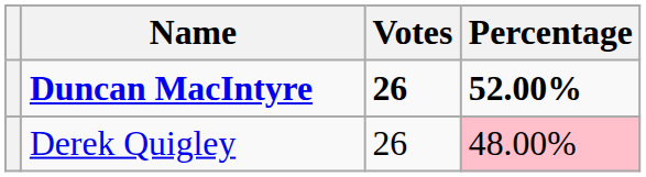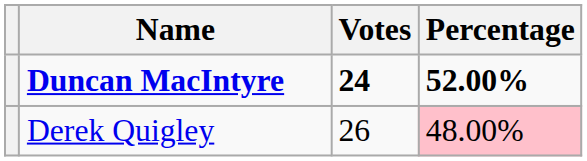Duncan MacIntyre | Votes: 26 -> 24
